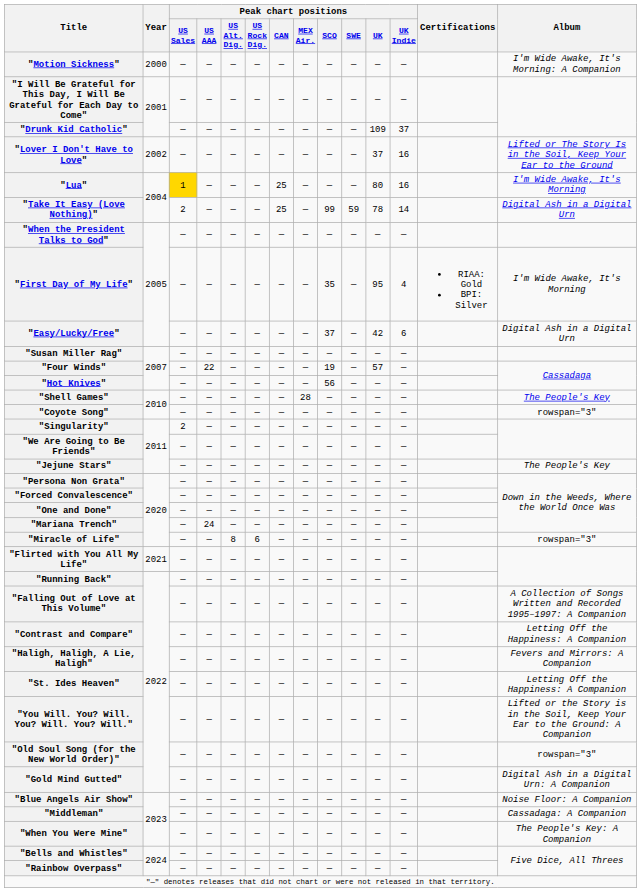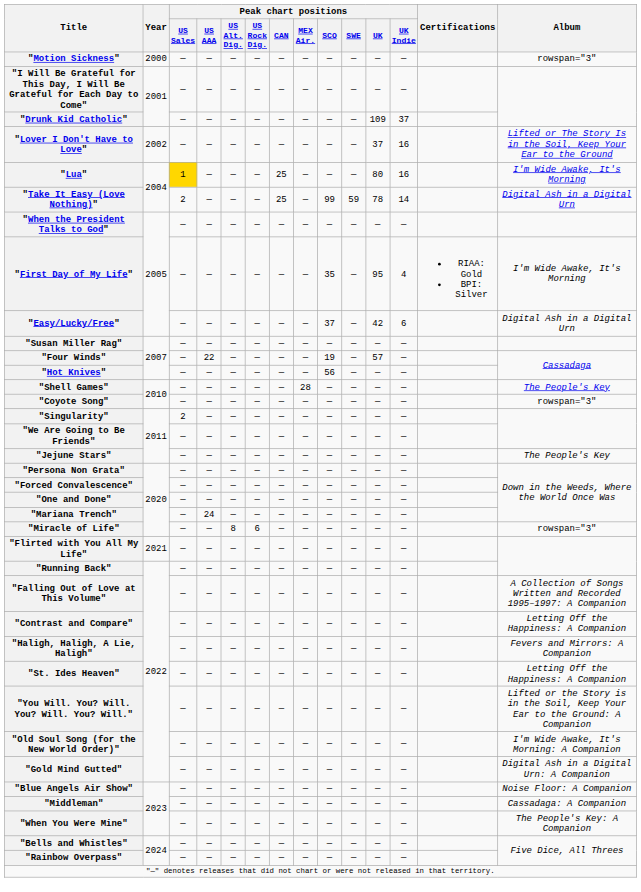"Motion Sickness" | Album: I'm Wide Awake, It's Morning: A Companion -> rowspan="3"
"Old Soul Song (for the New World Order)" | Album: rowspan="3" -> I'm Wide Awake, It's Morning: A Companion
